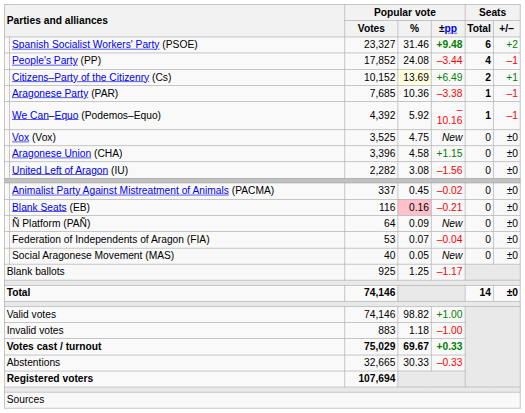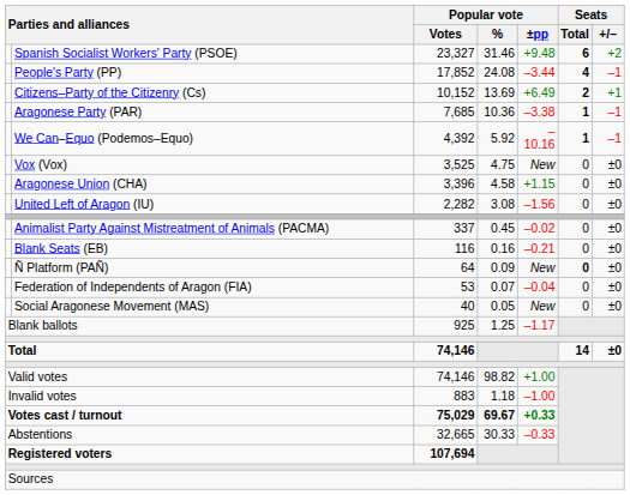Spanish Socialist Workers' Party (PSOE) | Popular vote / ±pp: bold -> normal
Citizens–Party of the Citizenry (Cs) | Popular vote / %: lightyellow background -> no background
Blank Seats (EB) | Popular vote / %: pink background -> no background
Ñ Platform (PAÑ) | Seats / Total: normal -> bold
